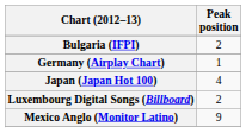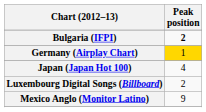Bulgaria (IFPI) | Peak position: normal -> bold
Germany (Airplay Chart) | Peak position: no background -> gold background
